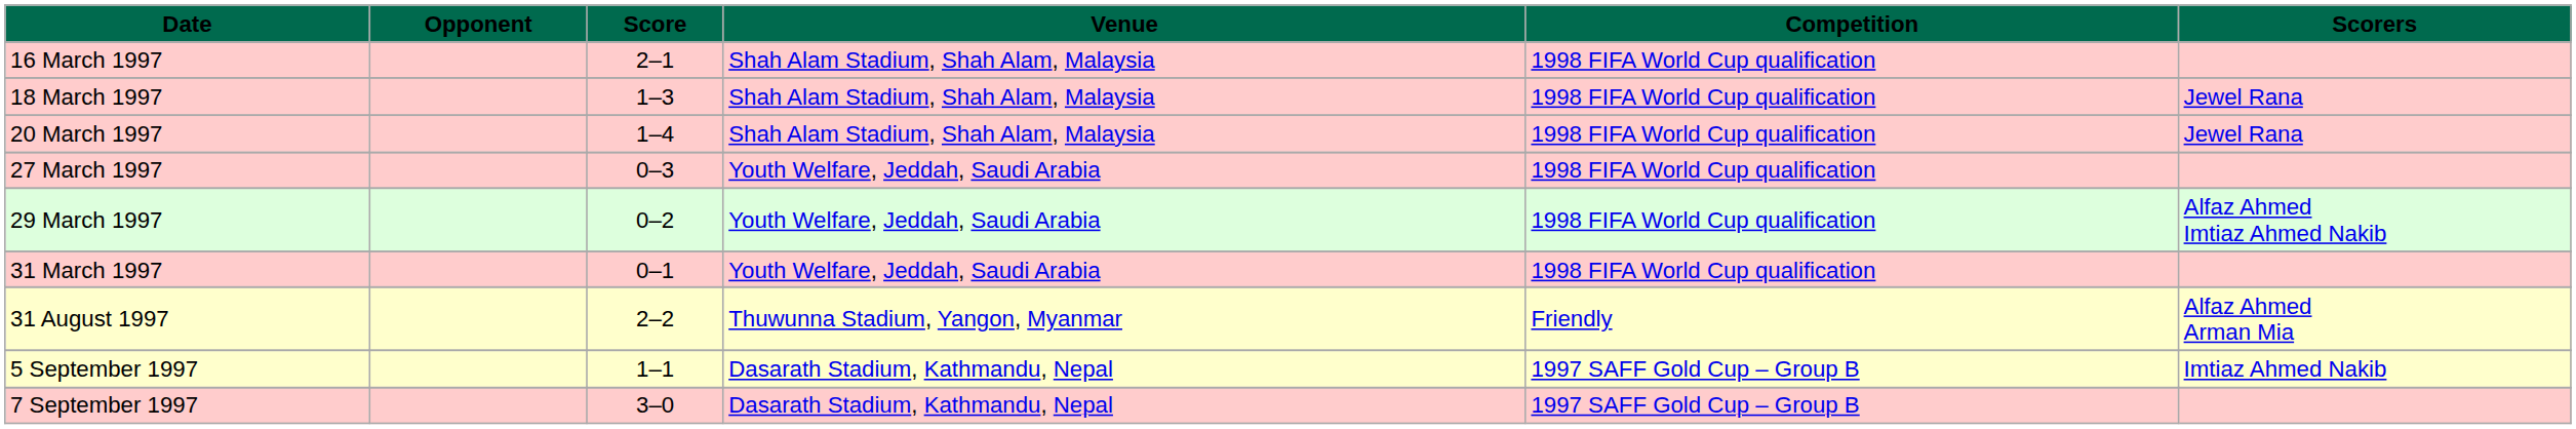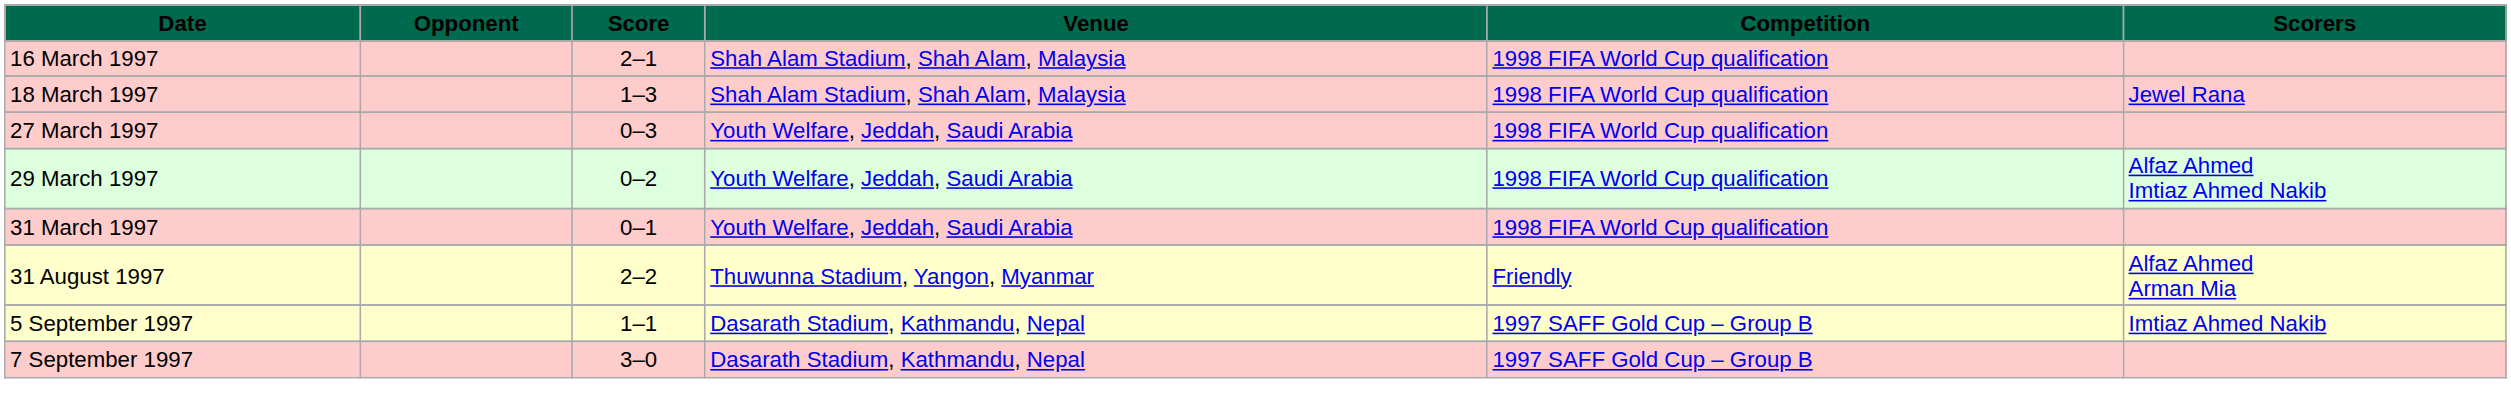- row: 20 March 1997 | 1–4 | Shah Alam Stadium, Shah Alam, Malaysia | 1998 FIFA World Cup qualification | Jewel Rana
